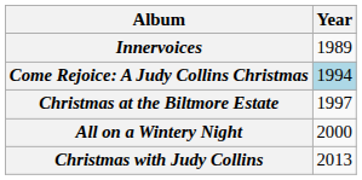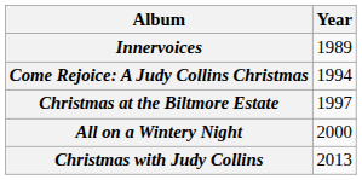Come Rejoice: A Judy Collins Christmas | Year: lightblue background -> no background
